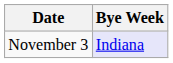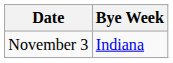November 3 | Bye Week: lavender background -> no background
